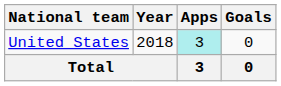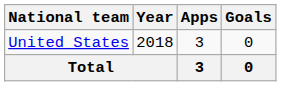United States | Apps: paleturquoise background -> no background
